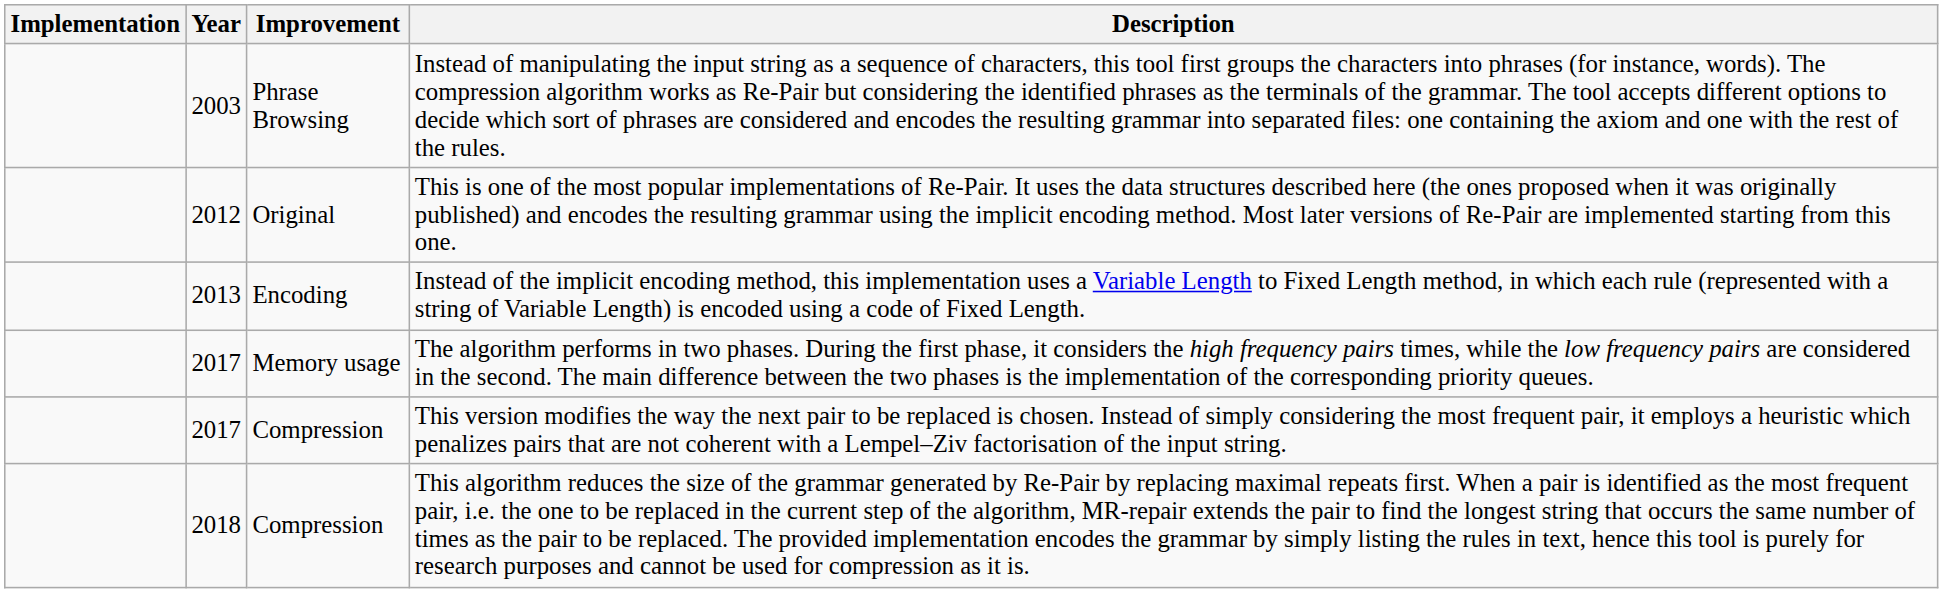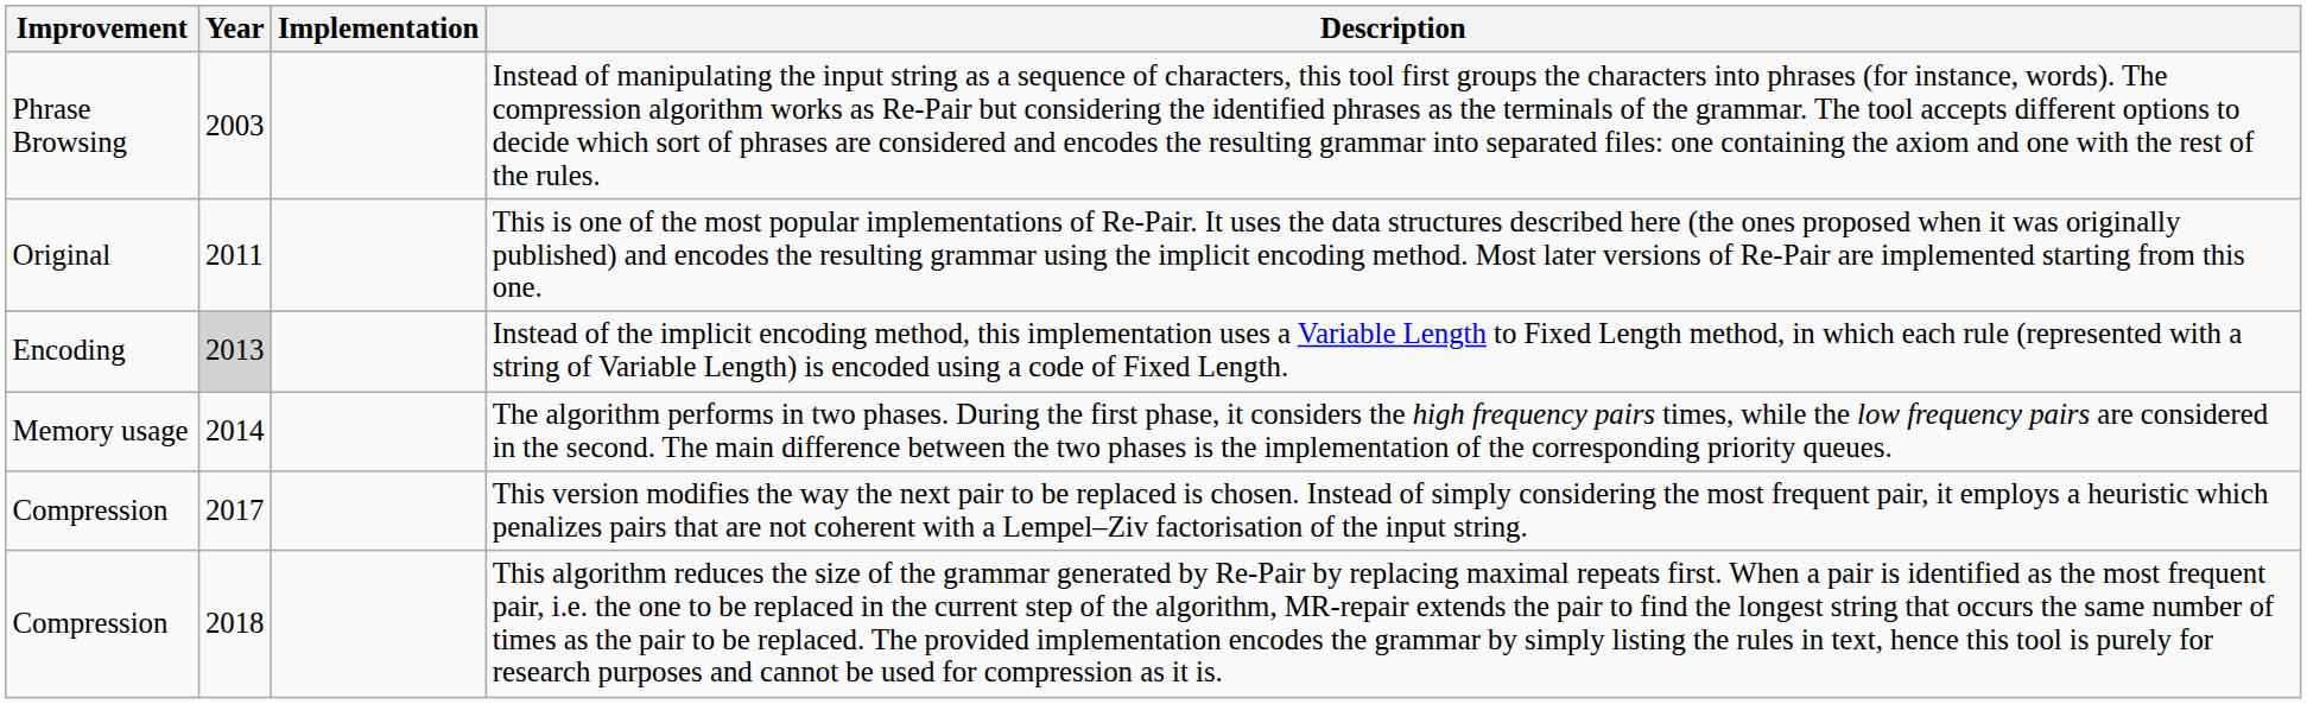columns swapped: Improvement <-> Implementation
row 3 | Year: 2012 -> 2011
row 4 | Year: no background -> lightgrey background
row 5 | Year: 2017 -> 2014
